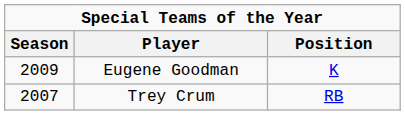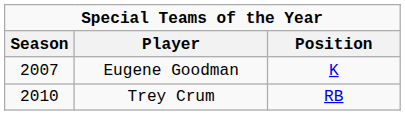Eugene Goodman | Season: 2009 -> 2007
Trey Crum | Season: 2007 -> 2010
